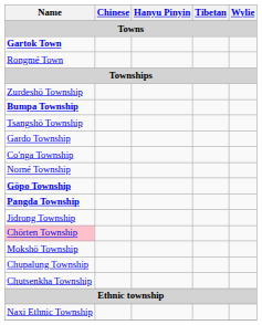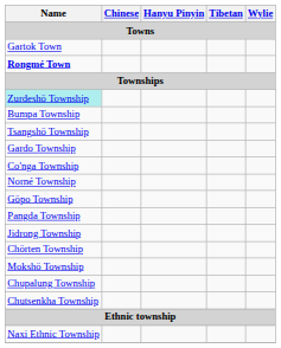Gartok Town | Name: bold -> normal
Rongmé Town | Name: normal -> bold
Zurdeshö Township | Name: no background -> paleturquoise background
Bumpa Township | Name: bold -> normal
Göpo Township | Name: bold -> normal
Pangda Township | Name: bold -> normal
Chörten Township | Name: pink background -> no background
